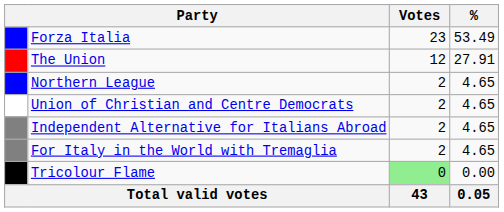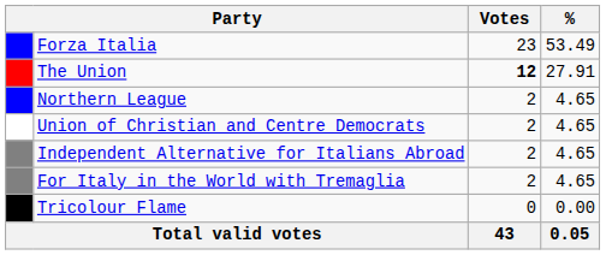The Union | Votes: normal -> bold
Tricolour Flame | Votes: lightgreen background -> no background
